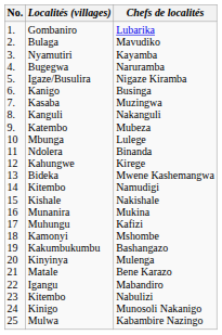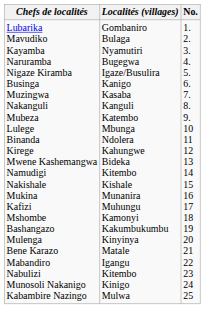columns swapped: No. <-> Chefs de localités
